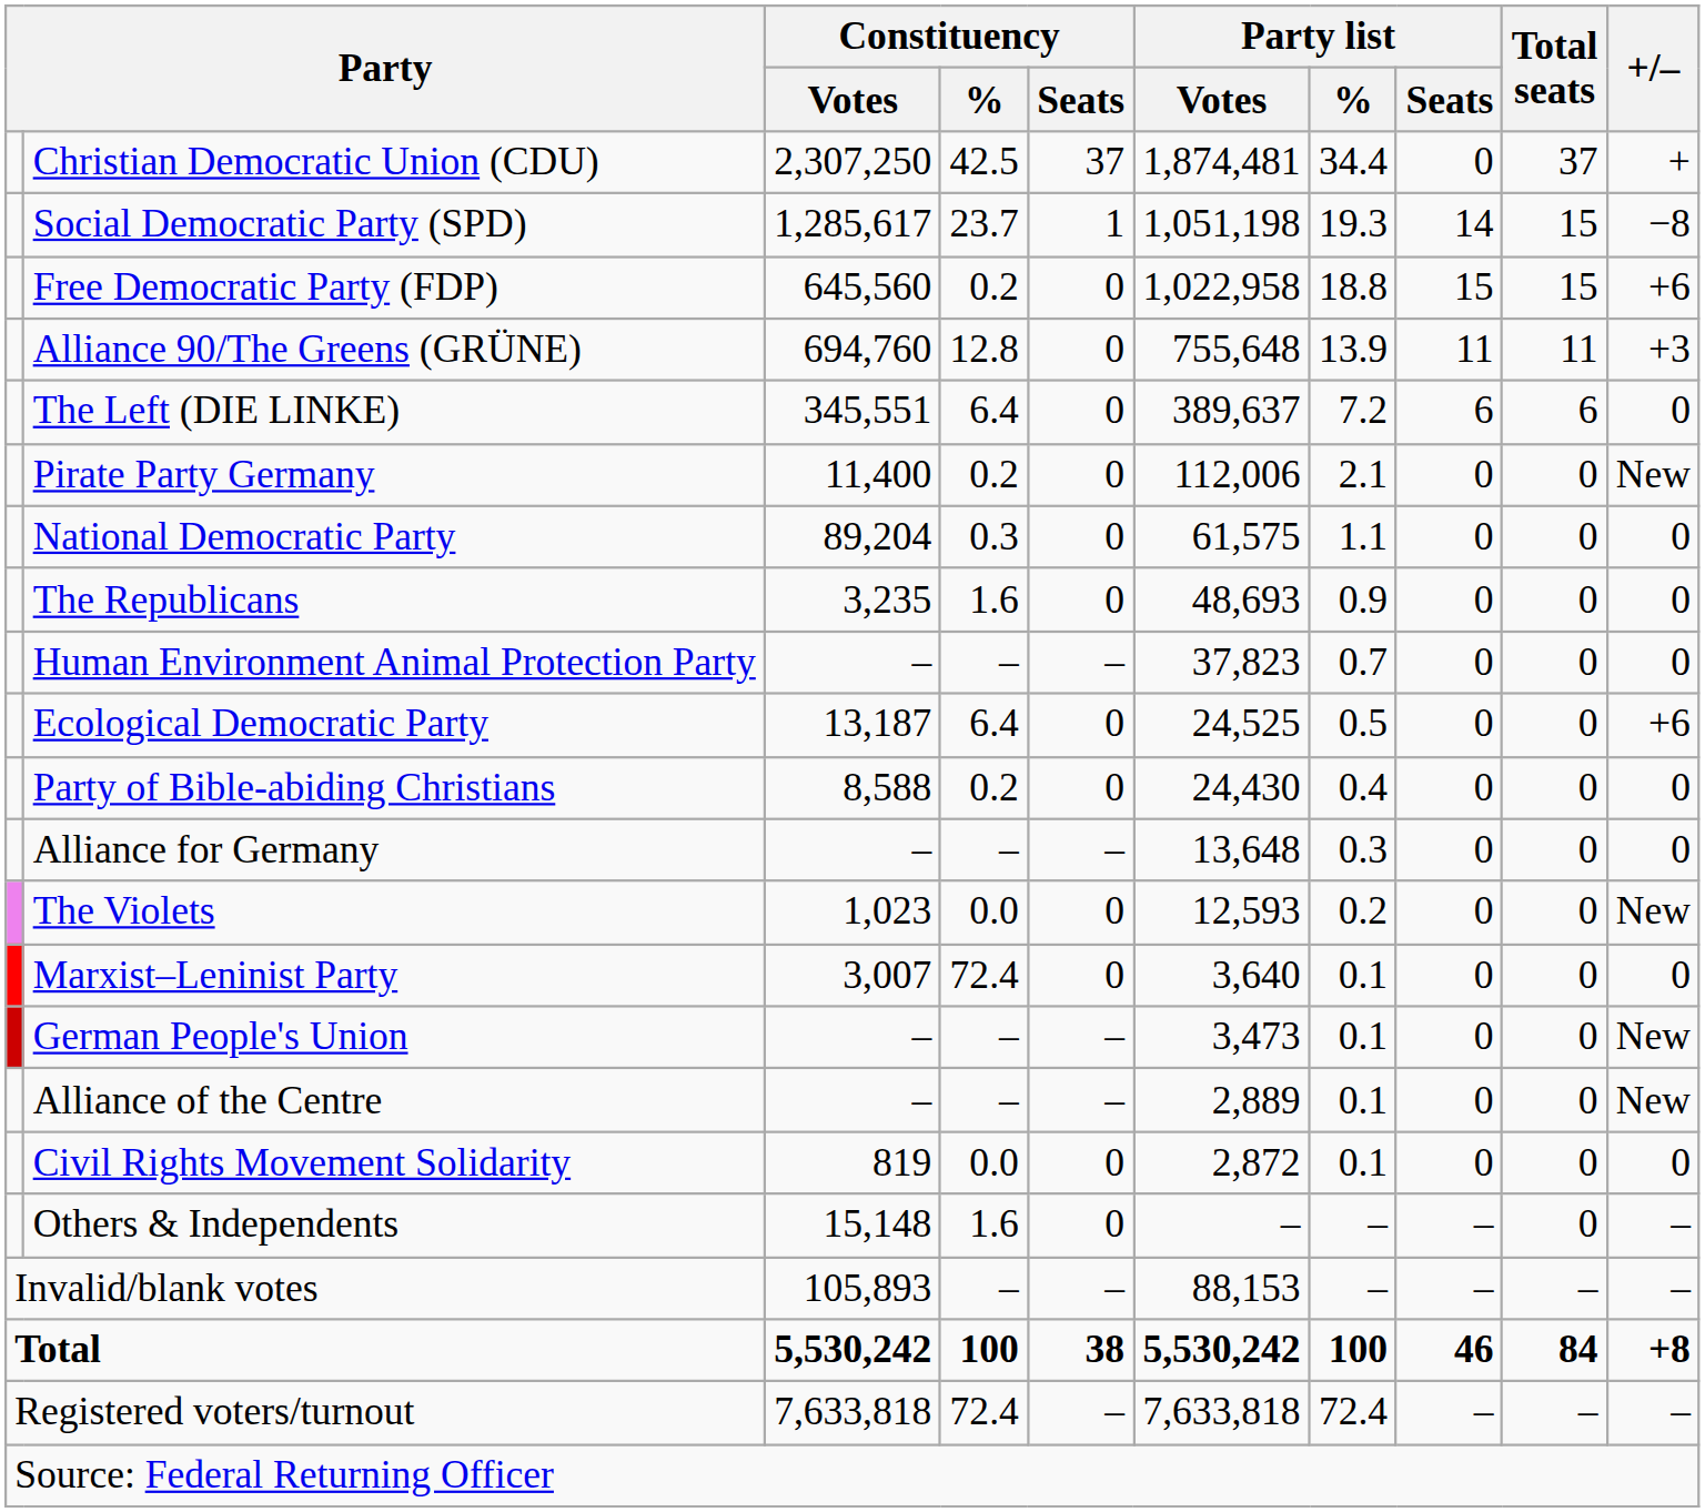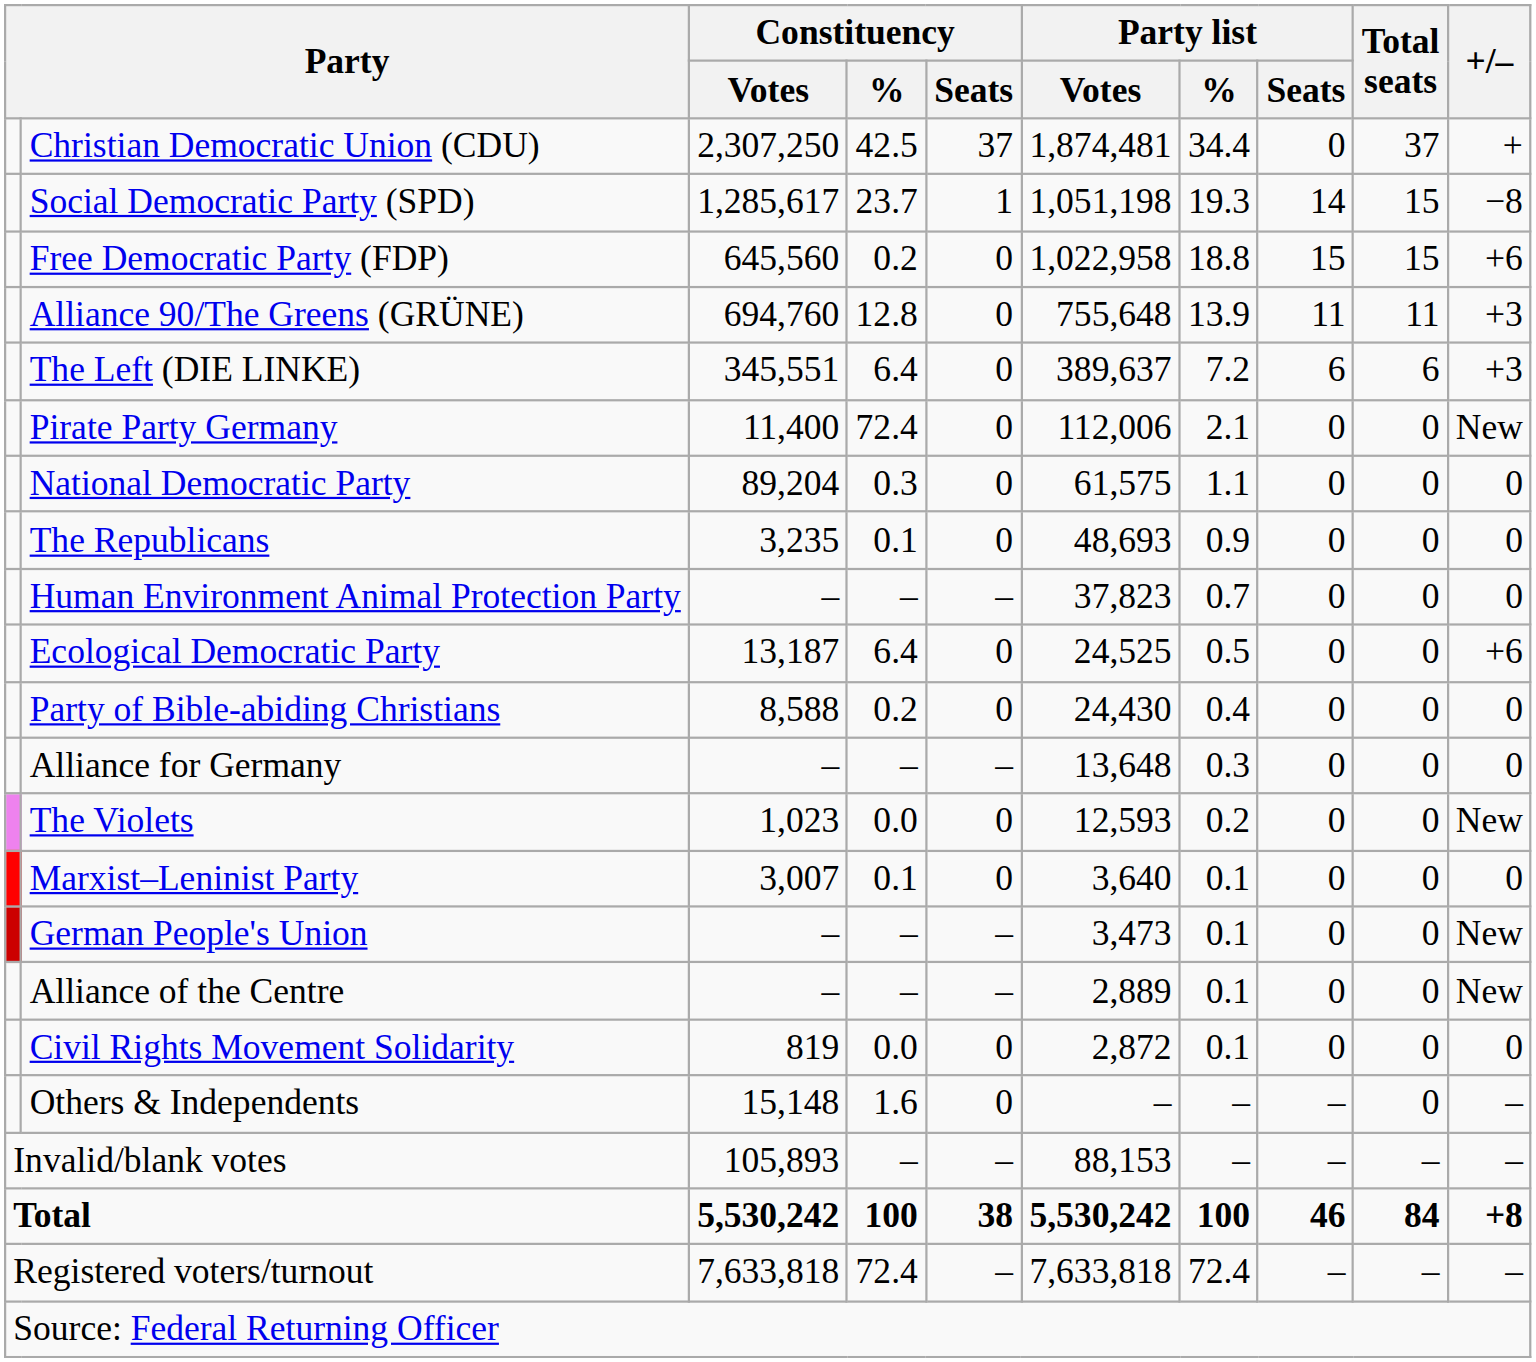The Left (DIE LINKE) | +/–: 0 -> +3
Pirate Party Germany | Constituency / %: 0.2 -> 72.4
The Republicans | Constituency / %: 1.6 -> 0.1
Marxist–Leninist Party | Constituency / %: 72.4 -> 0.1
